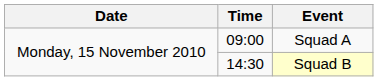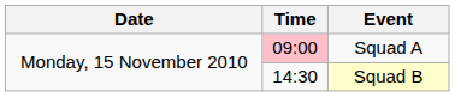Squad A | Time: no background -> pink background
